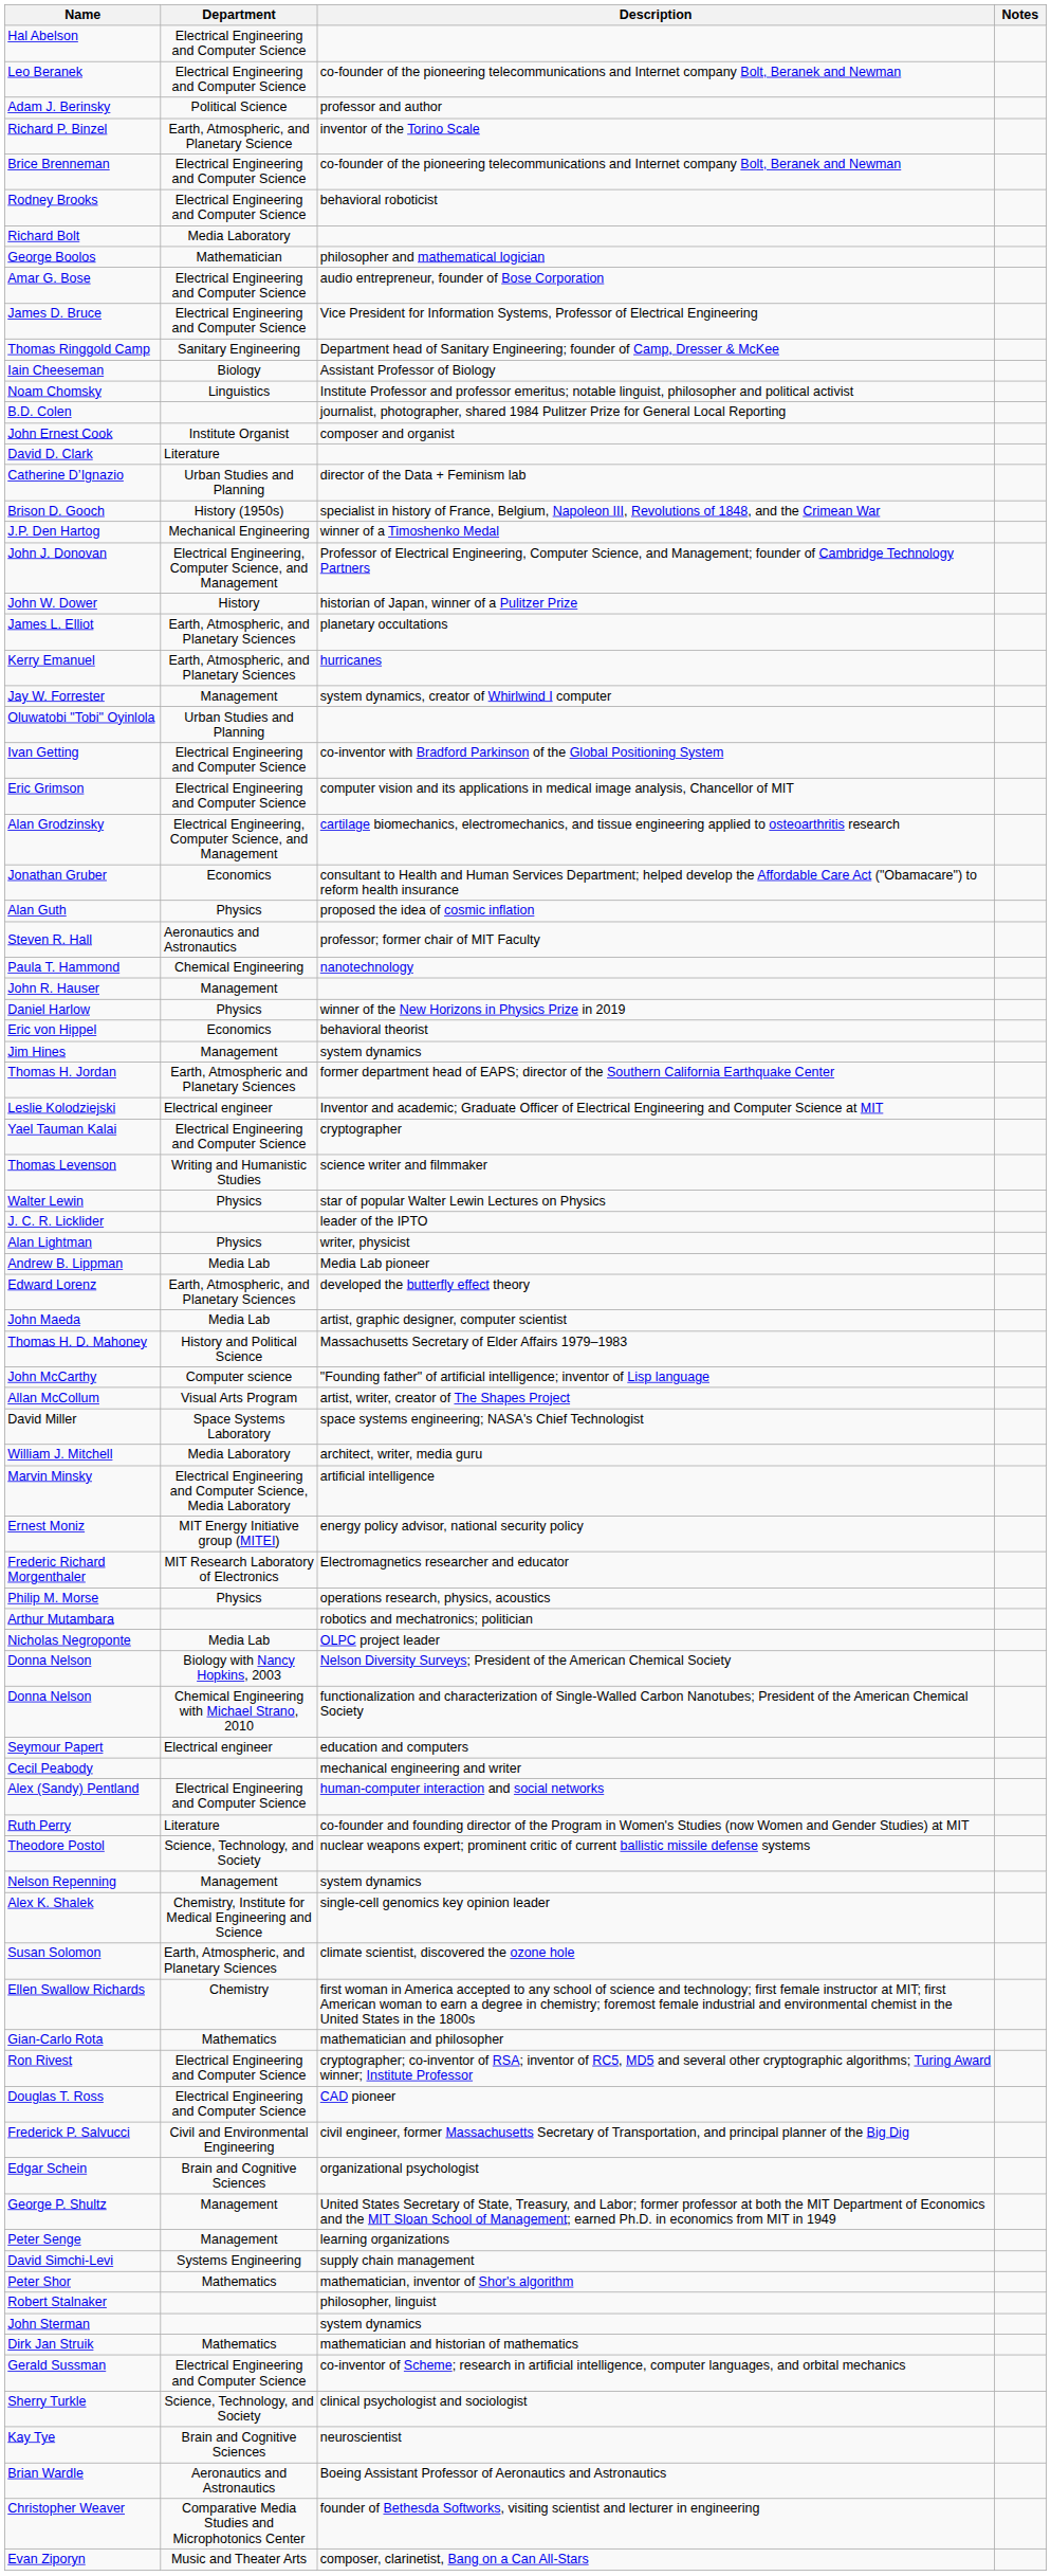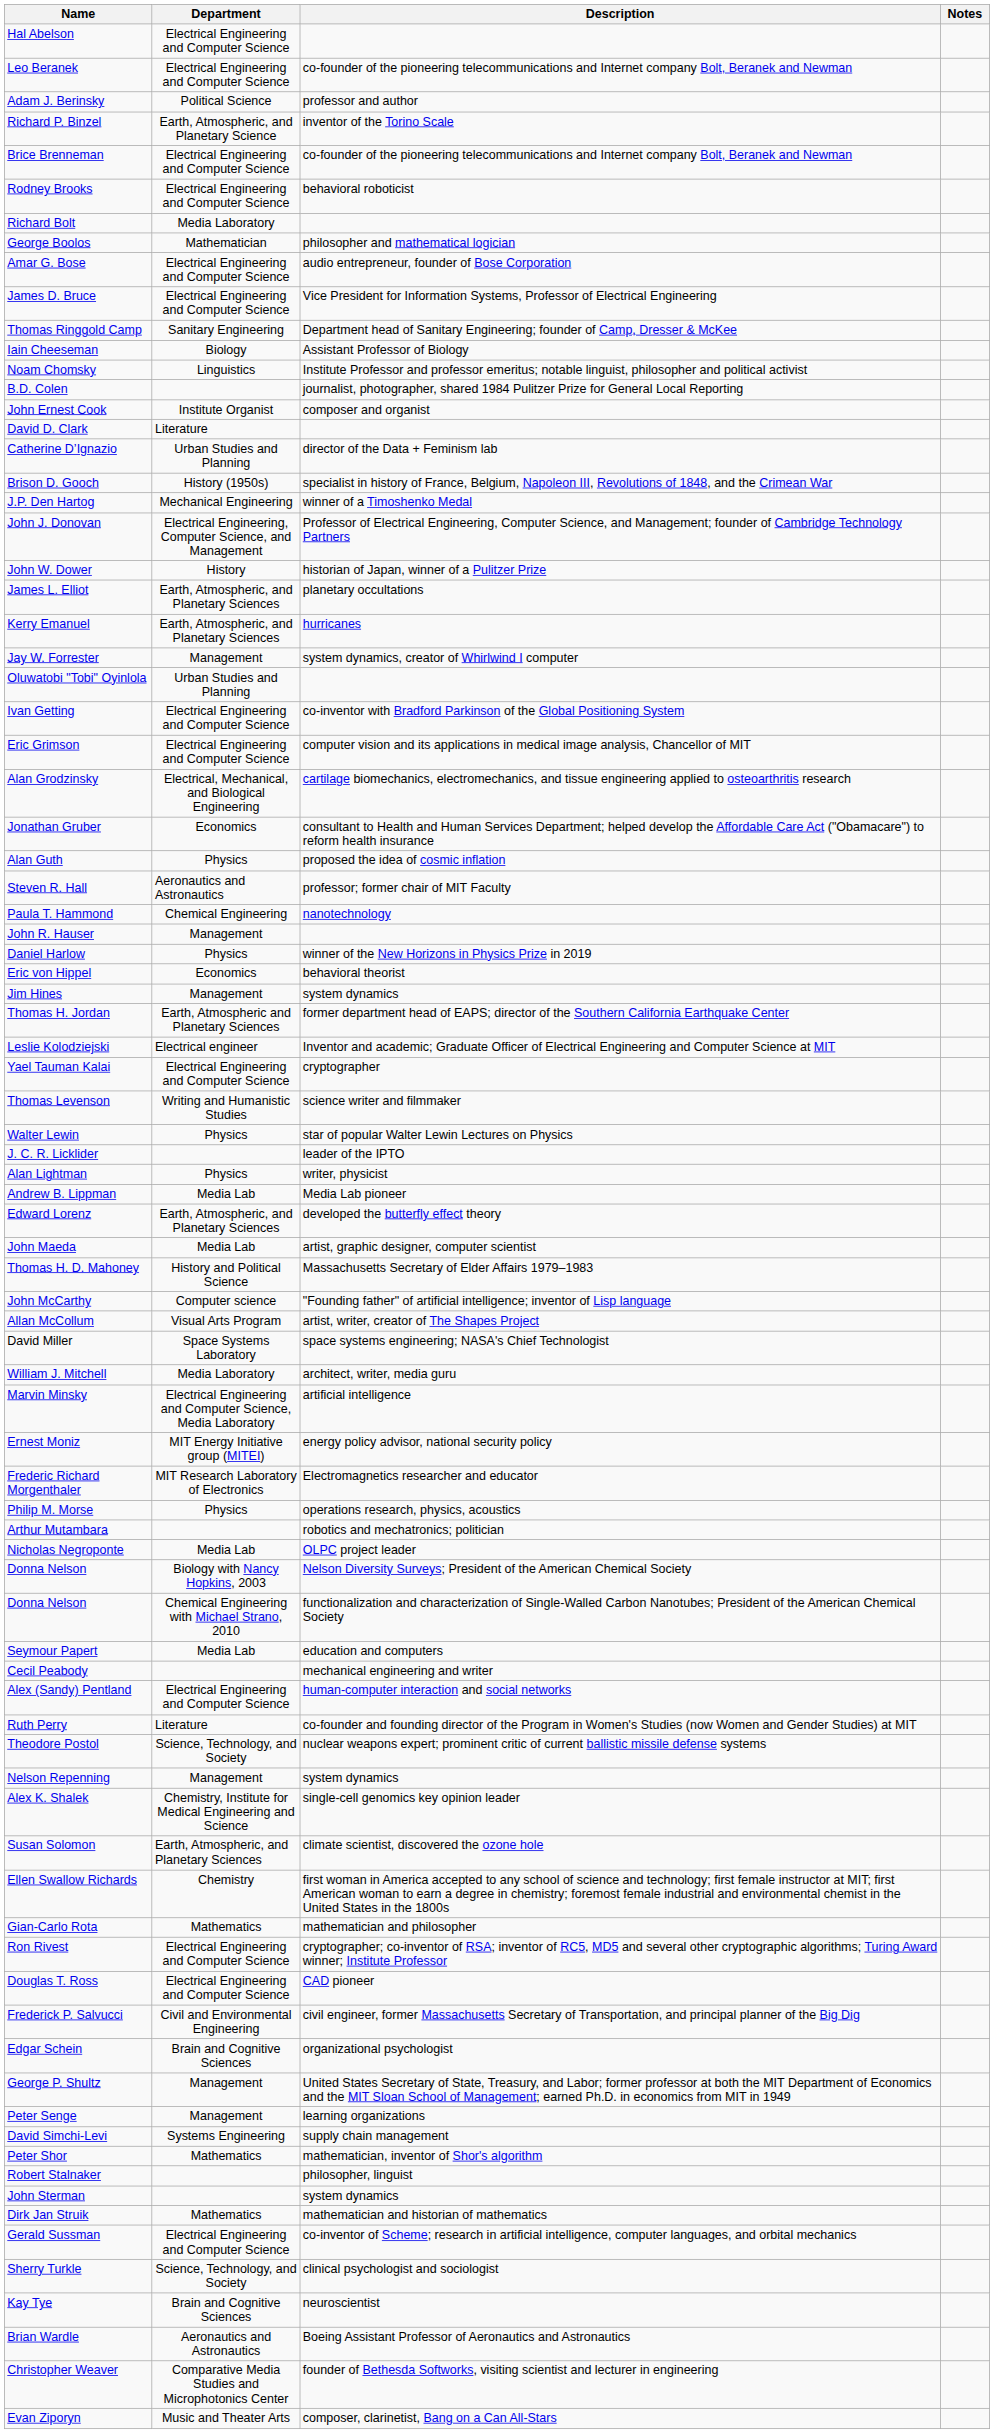Alan Grodzinsky | Department: Electrical Engineering, Computer Science, and Management -> Electrical, Mechanical, and Biological Engineering
Seymour Papert | Department: Electrical engineer -> Media Lab
